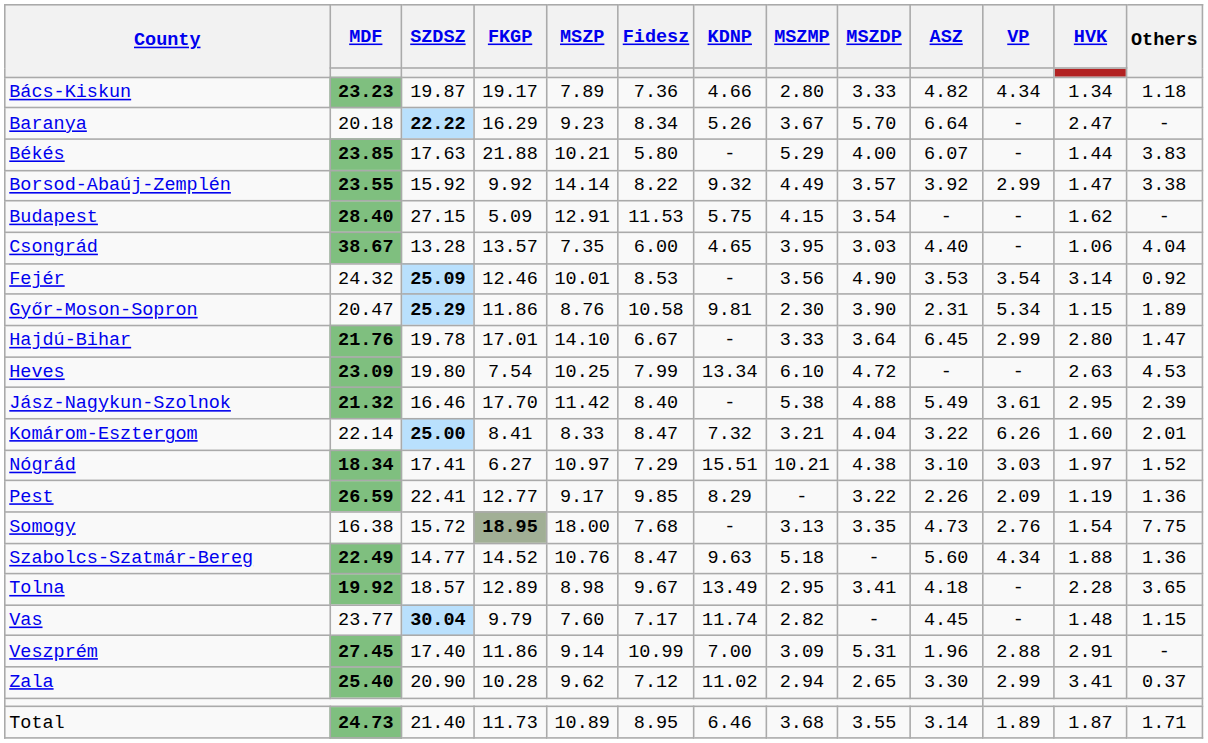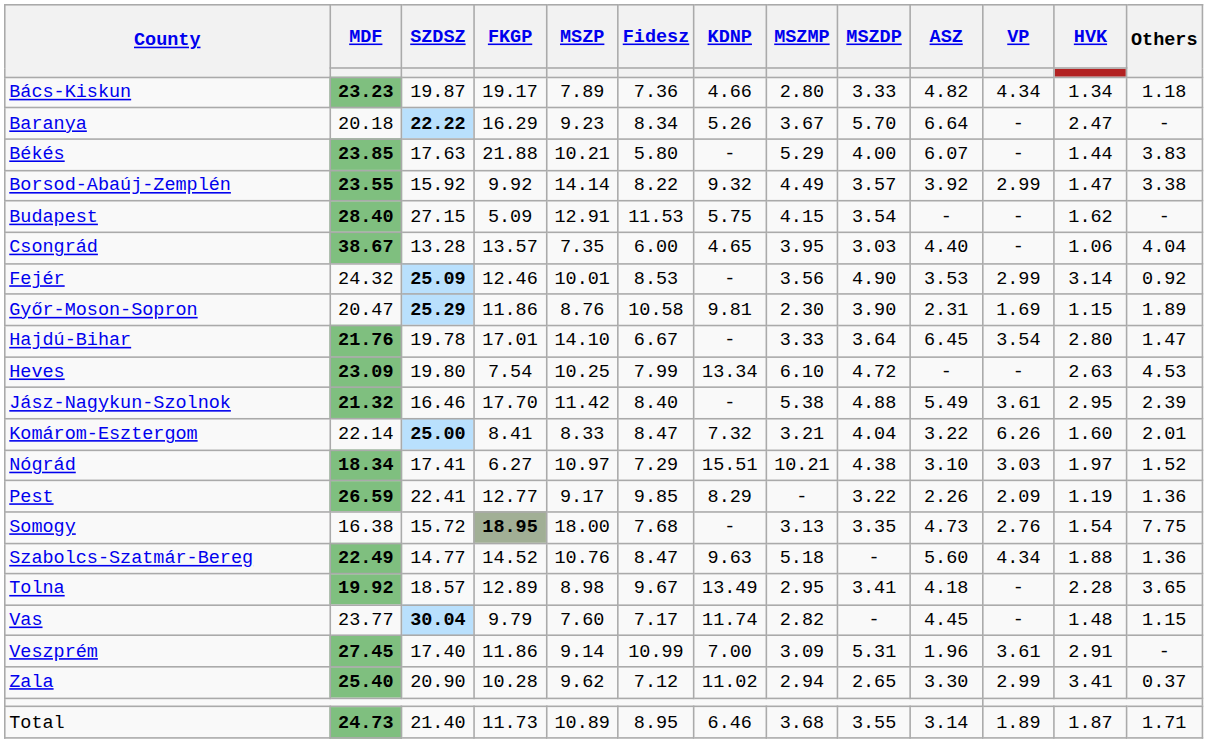Fejér | VP: 3.54 -> 2.99
Győr-Moson-Sopron | VP: 5.34 -> 1.69
Hajdú-Bihar | VP: 2.99 -> 3.54
Veszprém | VP: 2.88 -> 3.61
